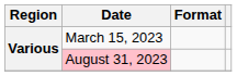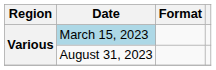March 15, 2023 | Date: no background -> lightblue background
August 31, 2023 | Date: pink background -> no background
